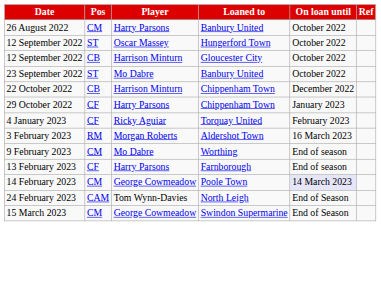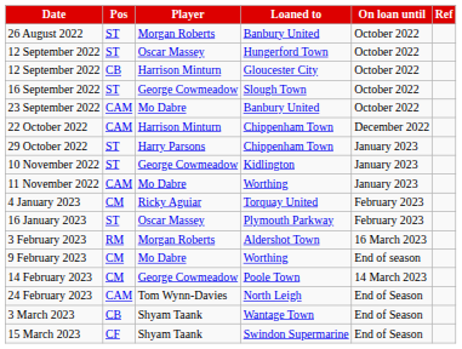26 August 2022 | Pos: CM -> ST
26 August 2022 | Player: Harry Parsons -> Morgan Roberts
+ row: 16 September 2022 | ST | George Cowmeadow | Slough Town | October 2022
23 September 2022 | Pos: ST -> CAM
22 October 2022 | Pos: CB -> CAM
29 October 2022 | Pos: CF -> ST
+ row: 10 November 2022 | ST | George Cowmeadow | Kidlington | January 2023
+ row: 11 November 2022 | CAM | Mo Dabre | Worthing | January 2023
4 January 2023 | Pos: CF -> CM
+ row: 16 January 2023 | ST | Oscar Massey | Plymouth Parkway | February 2023
- row: 13 February 2023 | CF | Harry Parsons | Farnborough | End of season
14 February 2023 | On loan until: lavender background -> no background
+ row: 3 March 2023 | CB | Shyam Taank | Wantage Town | End of Season
15 March 2023 | Pos: CM -> CF
15 March 2023 | Player: George Cowmeadow -> Shyam Taank
